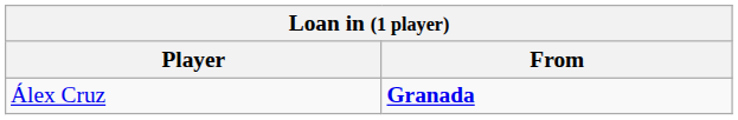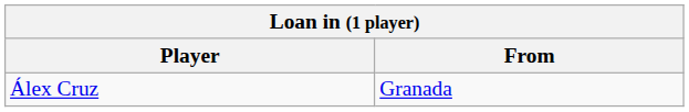Álex Cruz | From: bold -> normal
